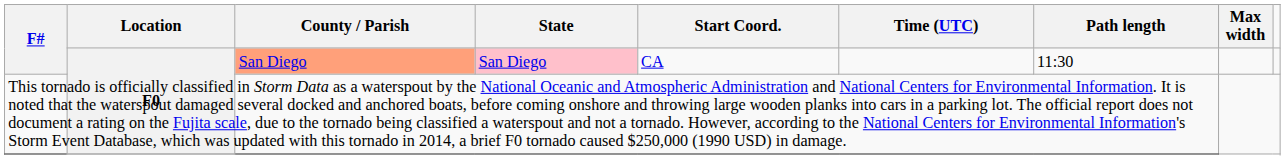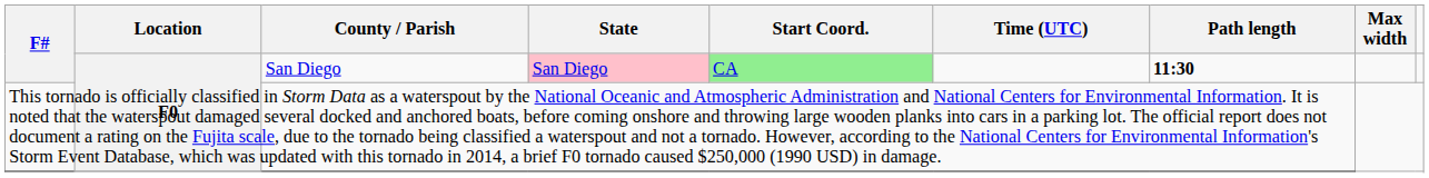row 2 | County / Parish: lightsalmon background -> no background
row 2 | Start Coord.: no background -> lightgreen background
row 2 | Path length: normal -> bold
